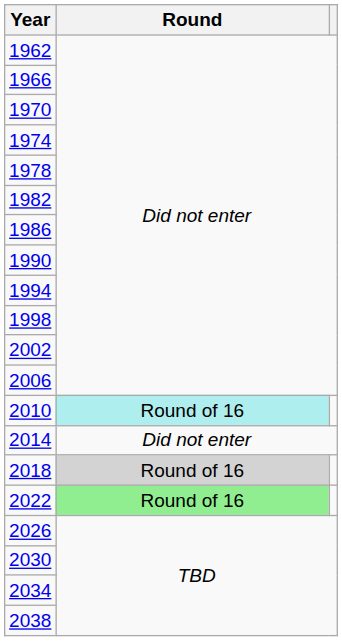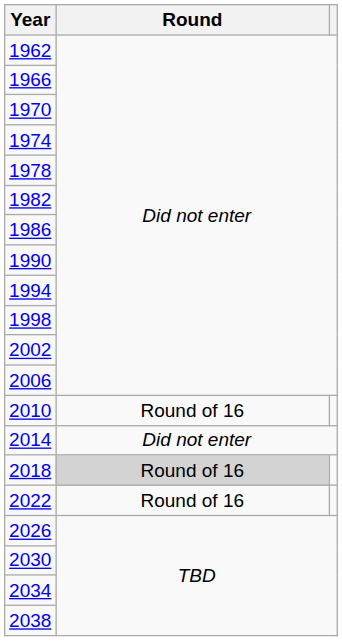2010 | Round: paleturquoise background -> no background
2022 | Round: lightgreen background -> no background
